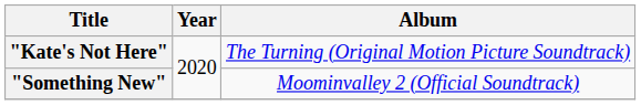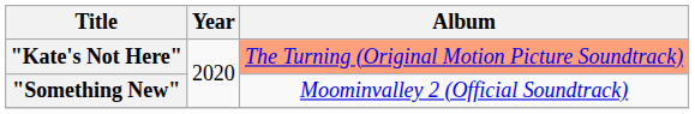"Kate's Not Here" | Album: no background -> lightsalmon background
